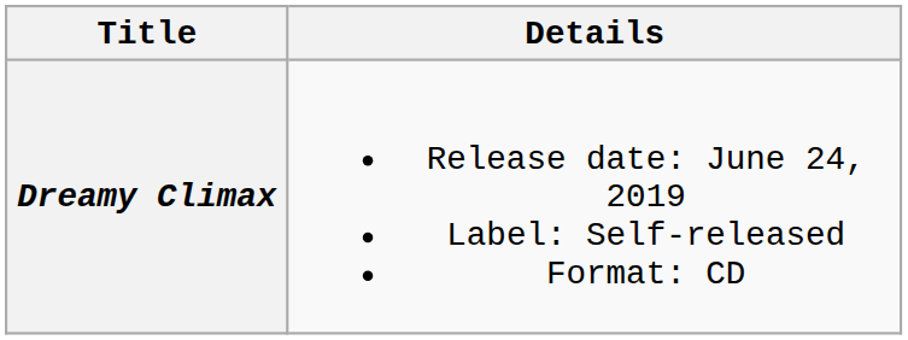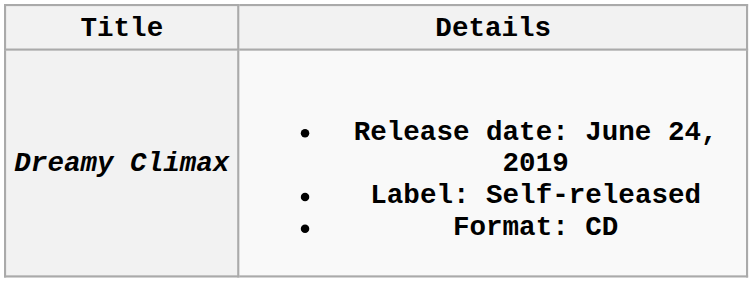Dreamy Climax | Details: normal -> bold
